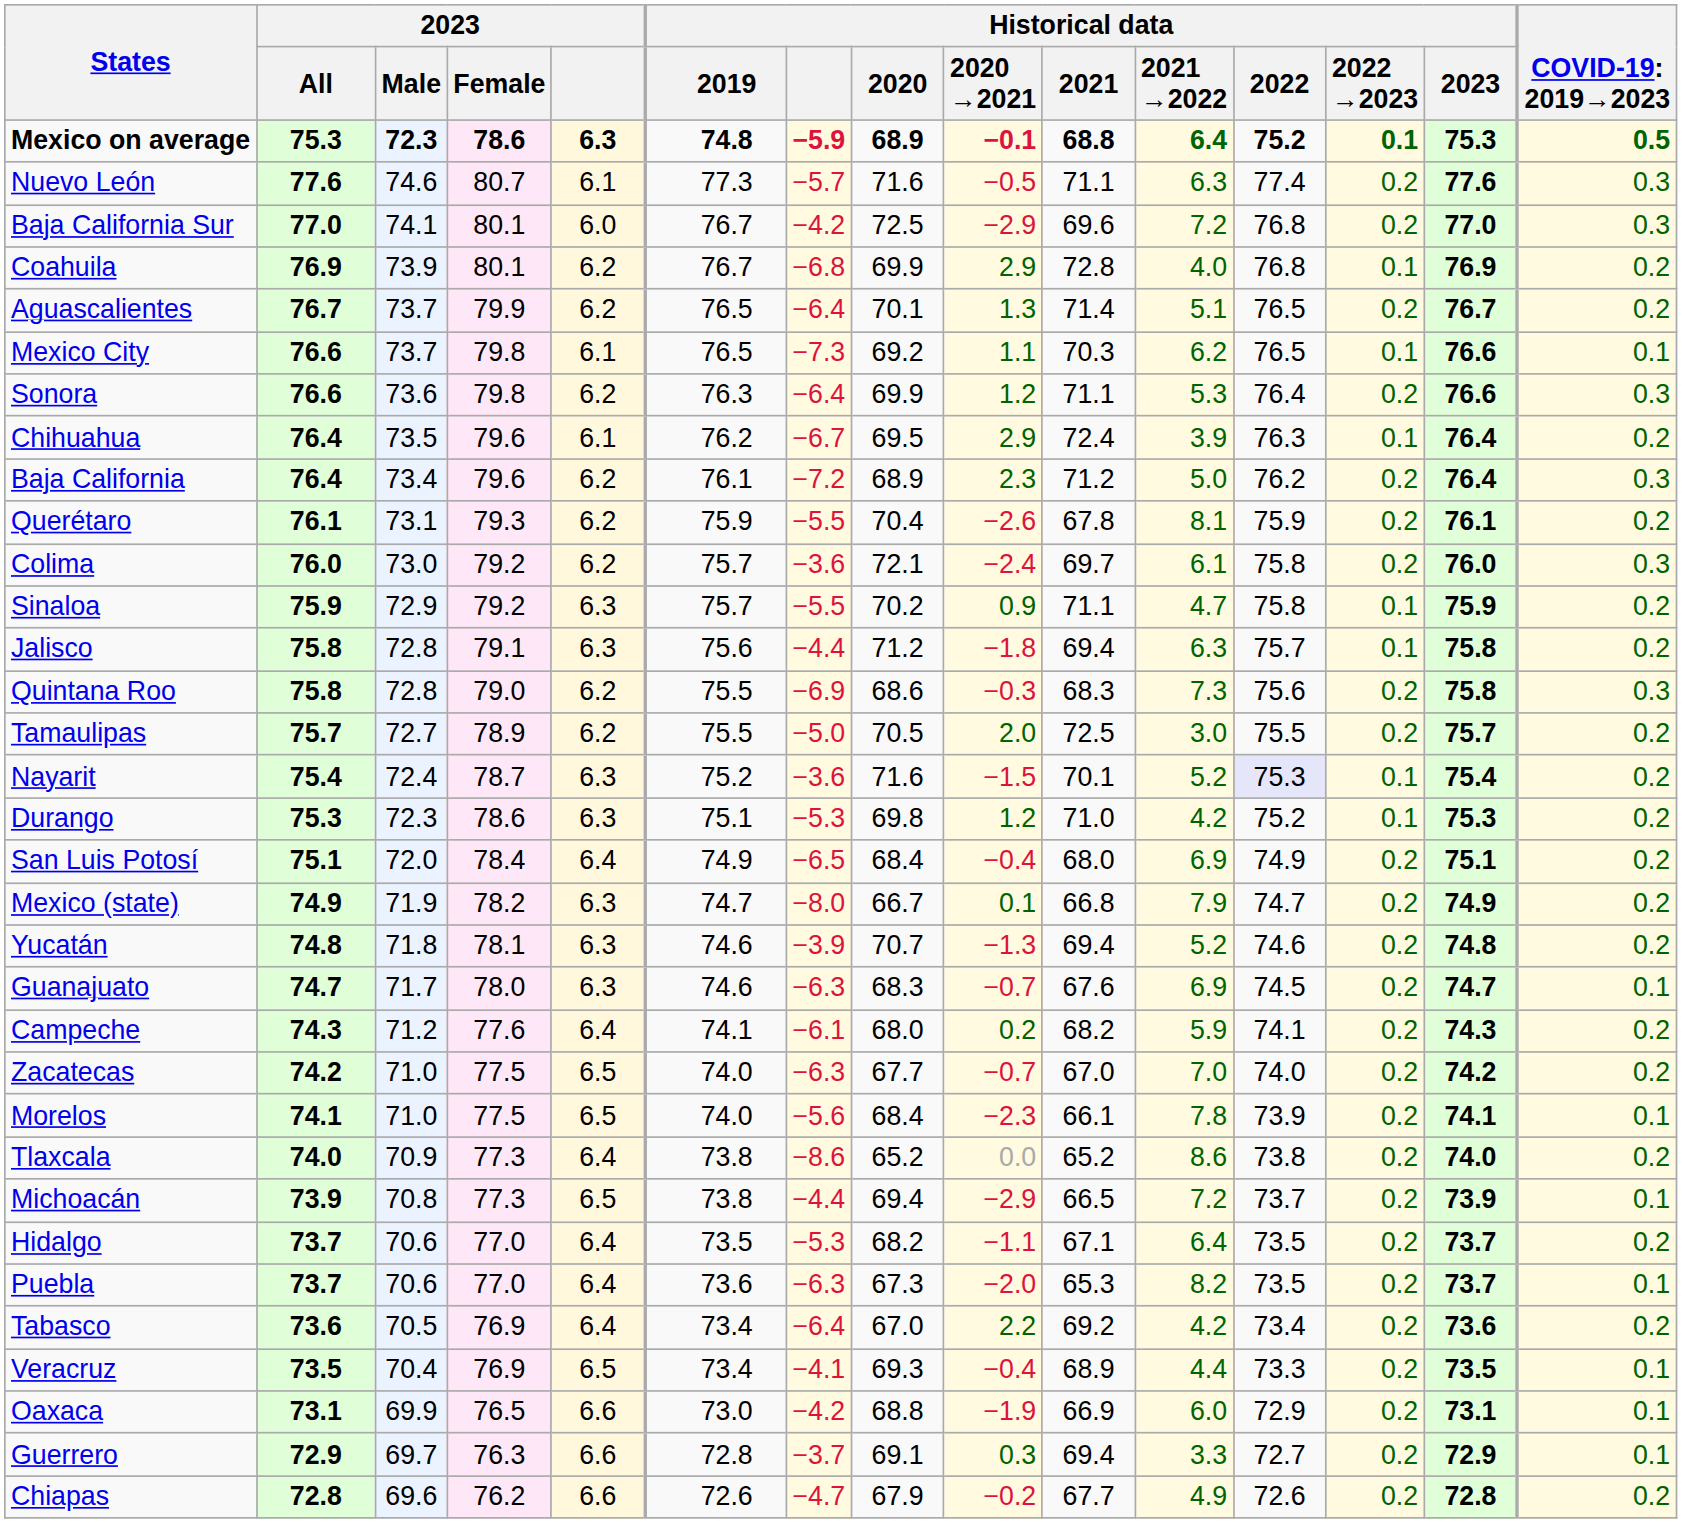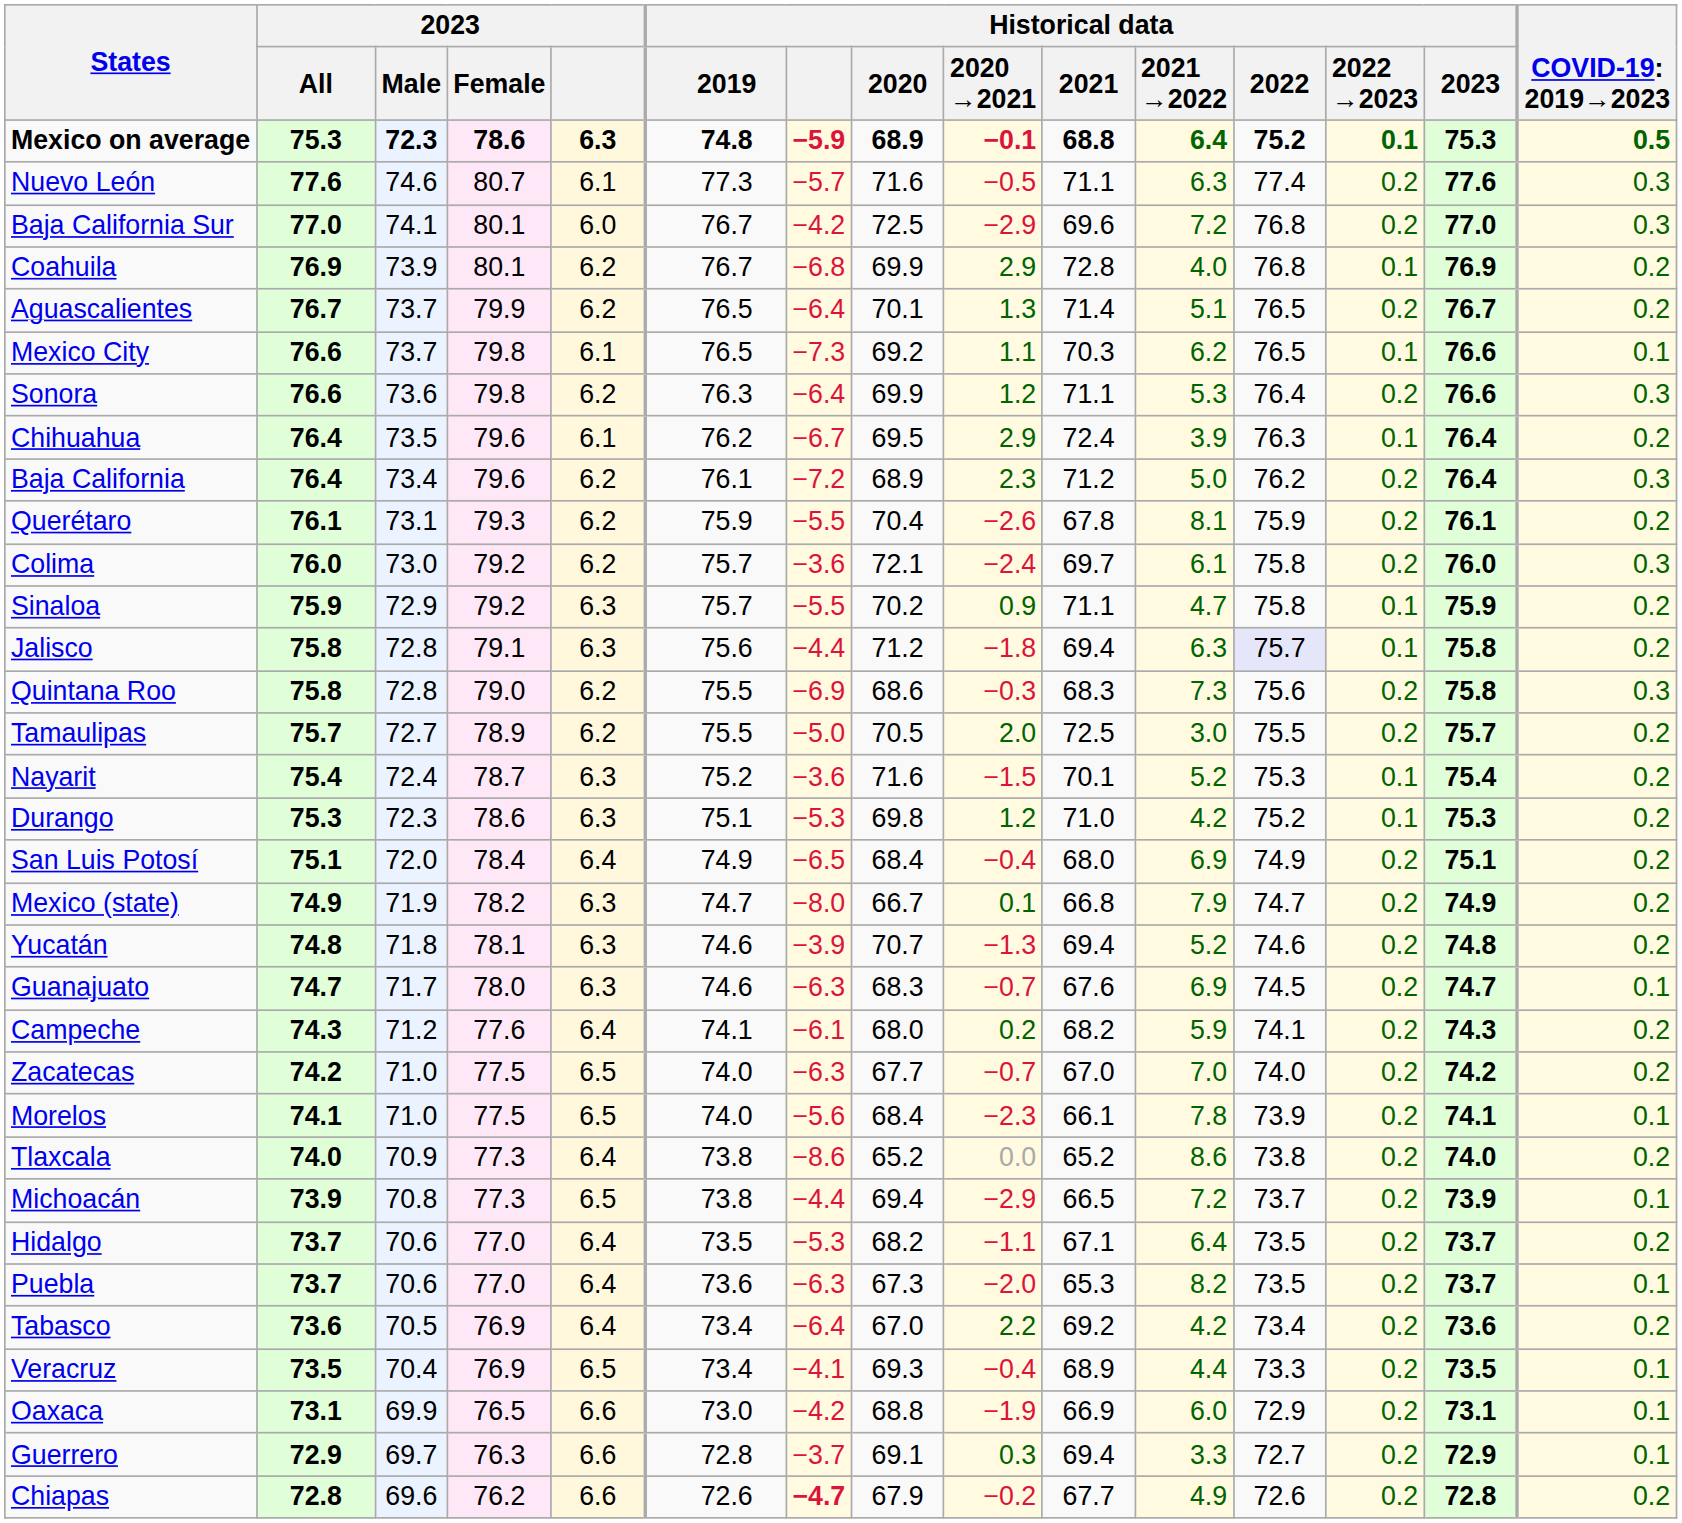Jalisco | Historical data / 2022: no background -> lavender background
Nayarit | Historical data / 2022: lavender background -> no background
Chiapas | Historical data: normal -> bold
